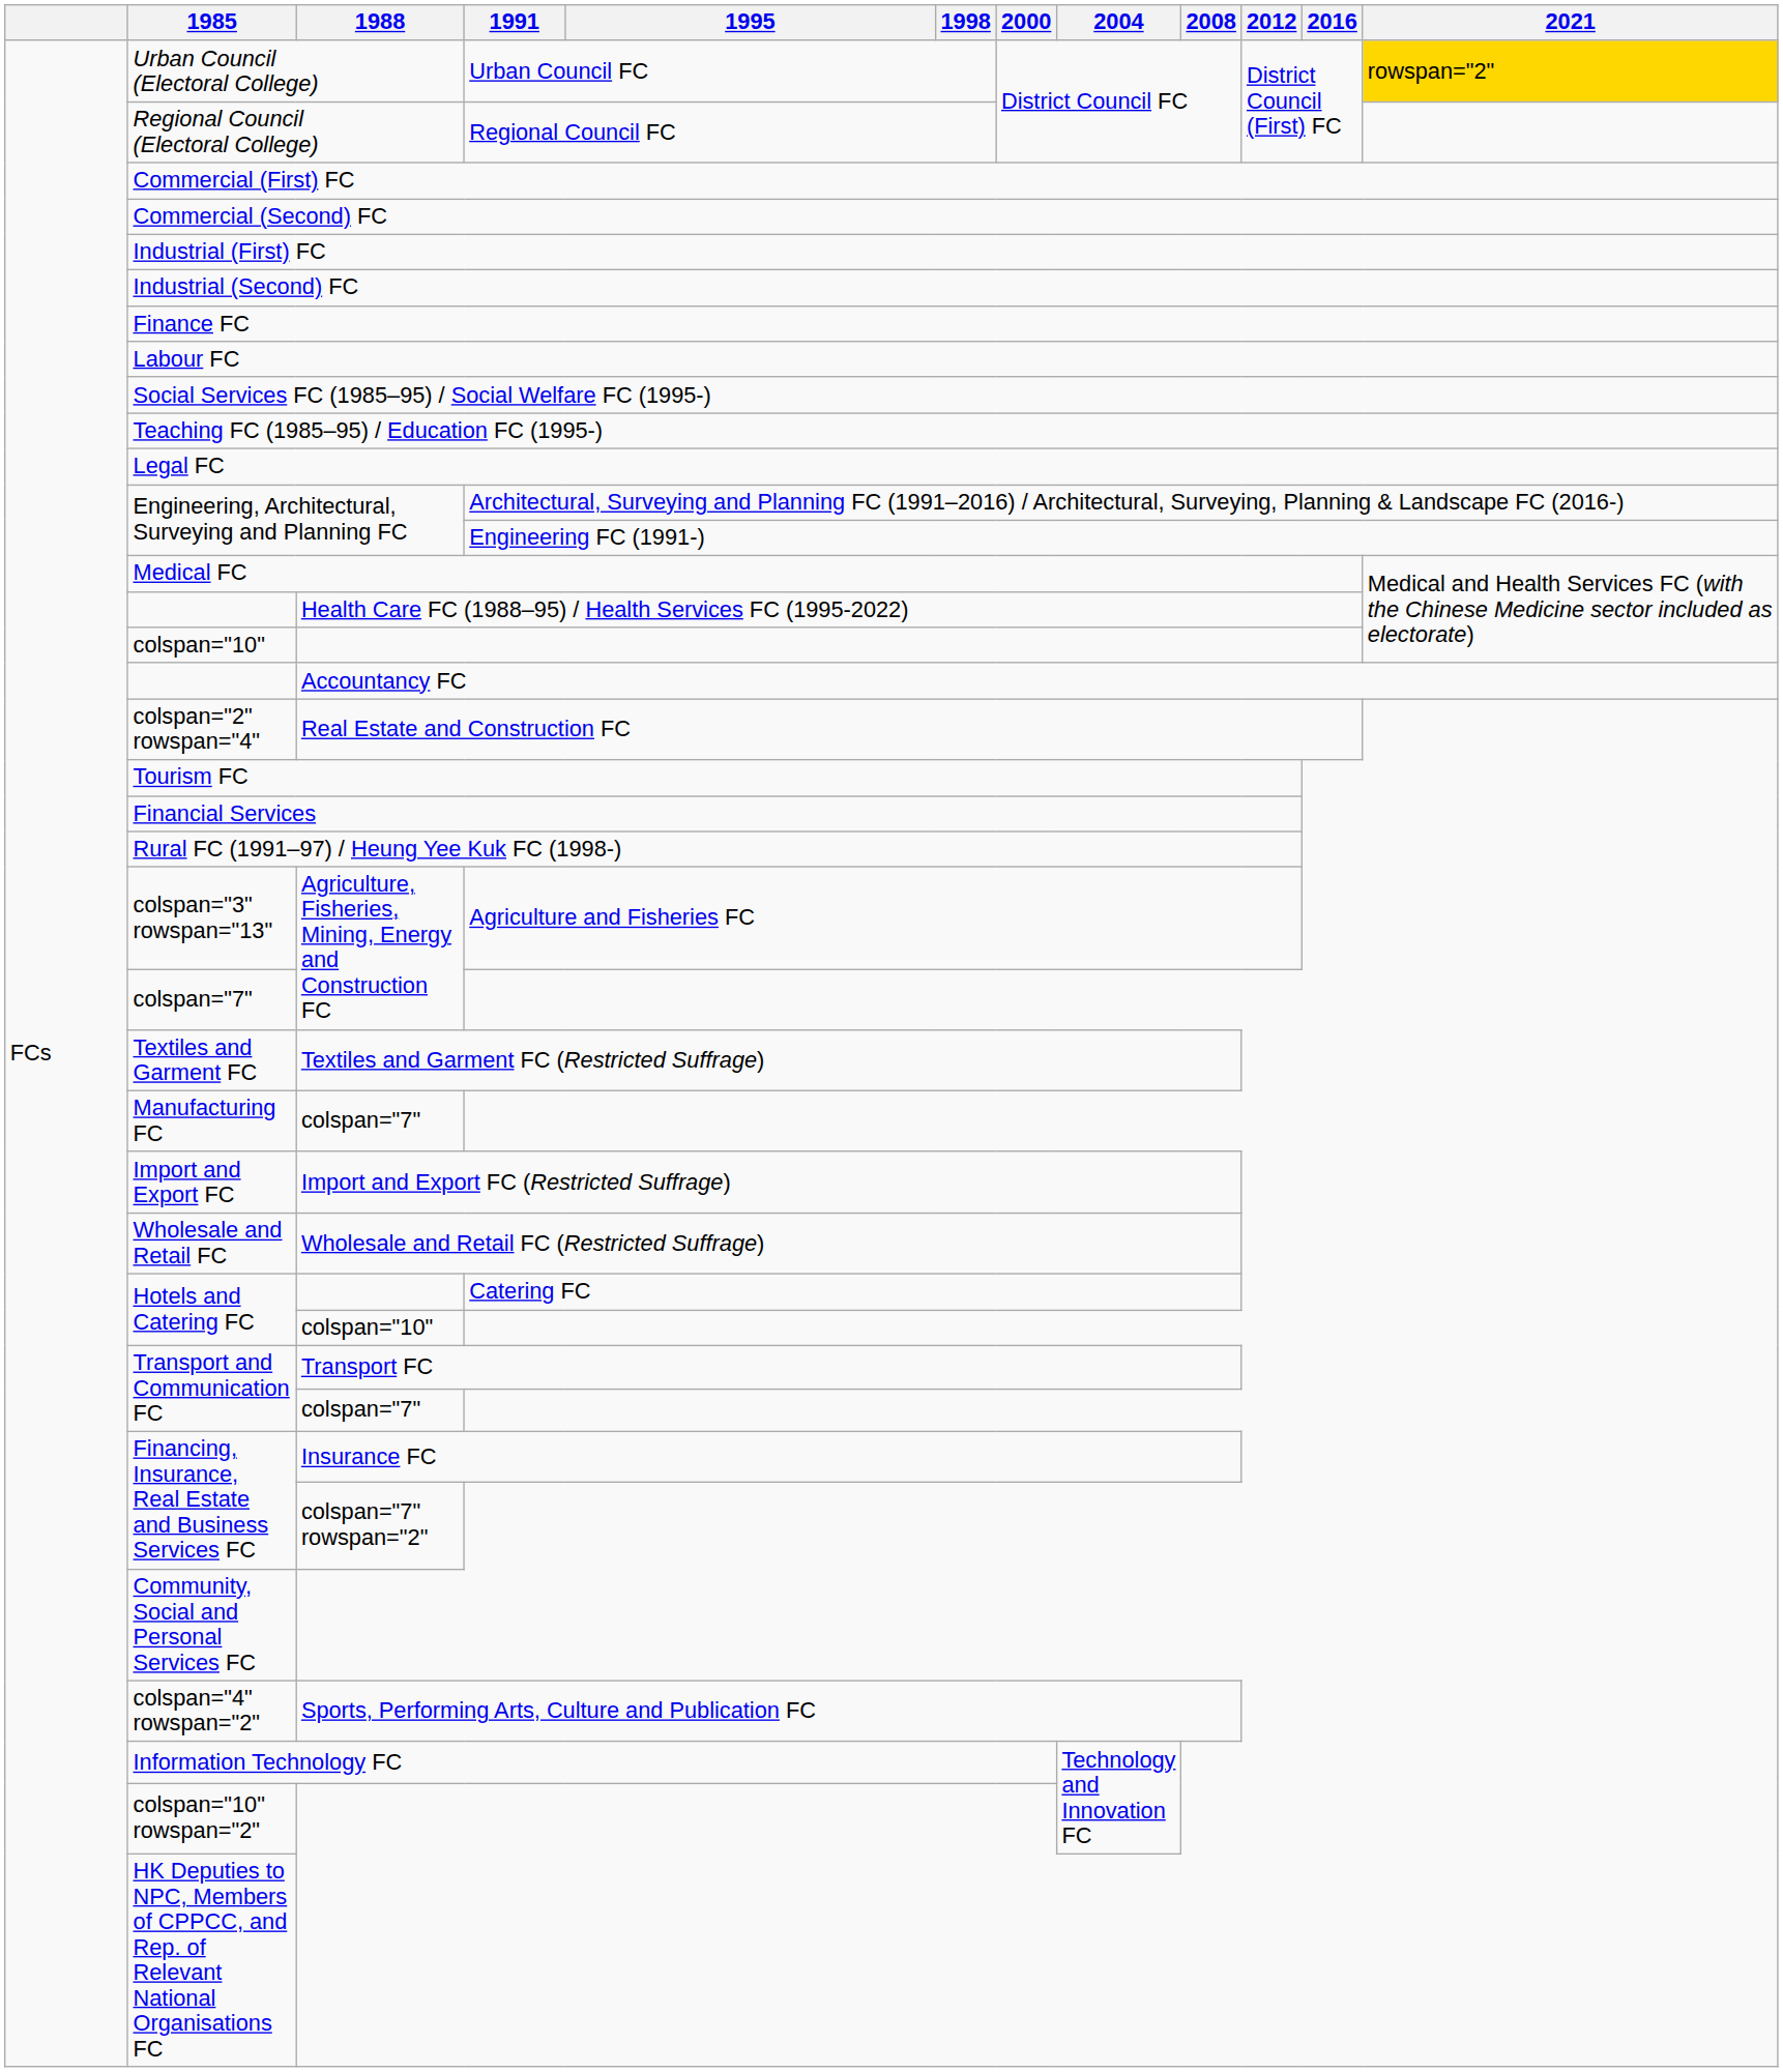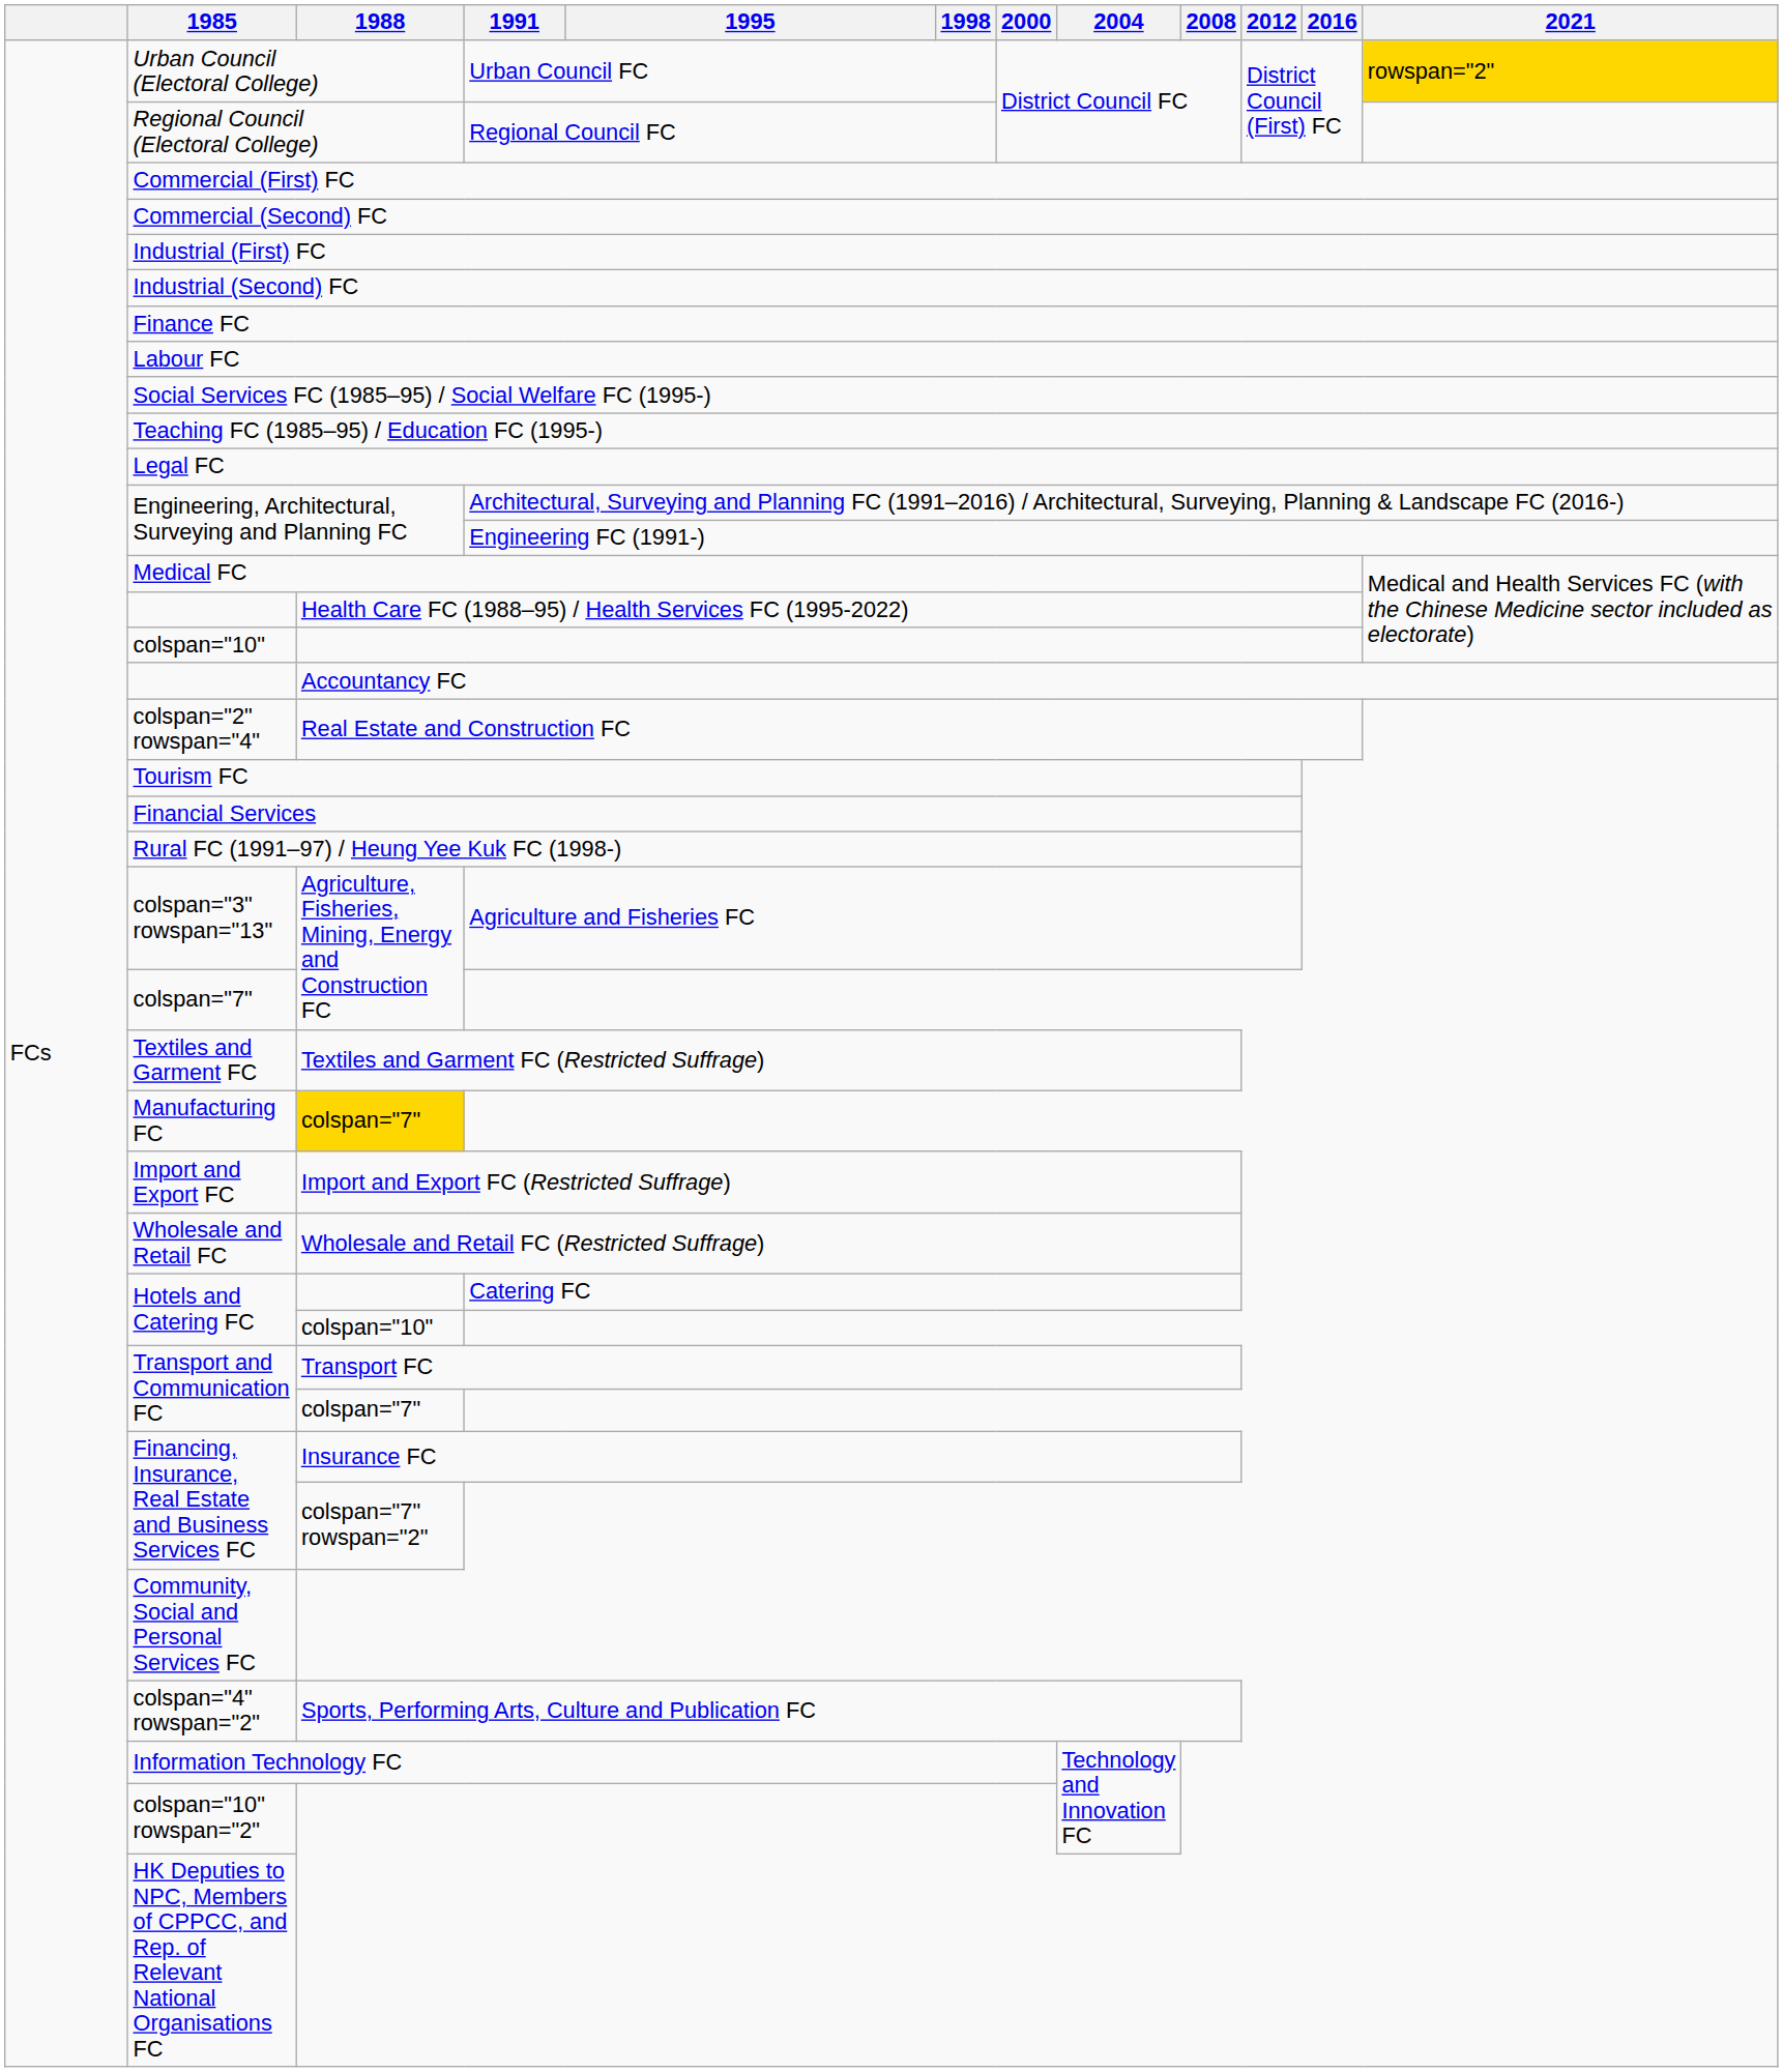Manufacturing FC | 1988: no background -> gold background
